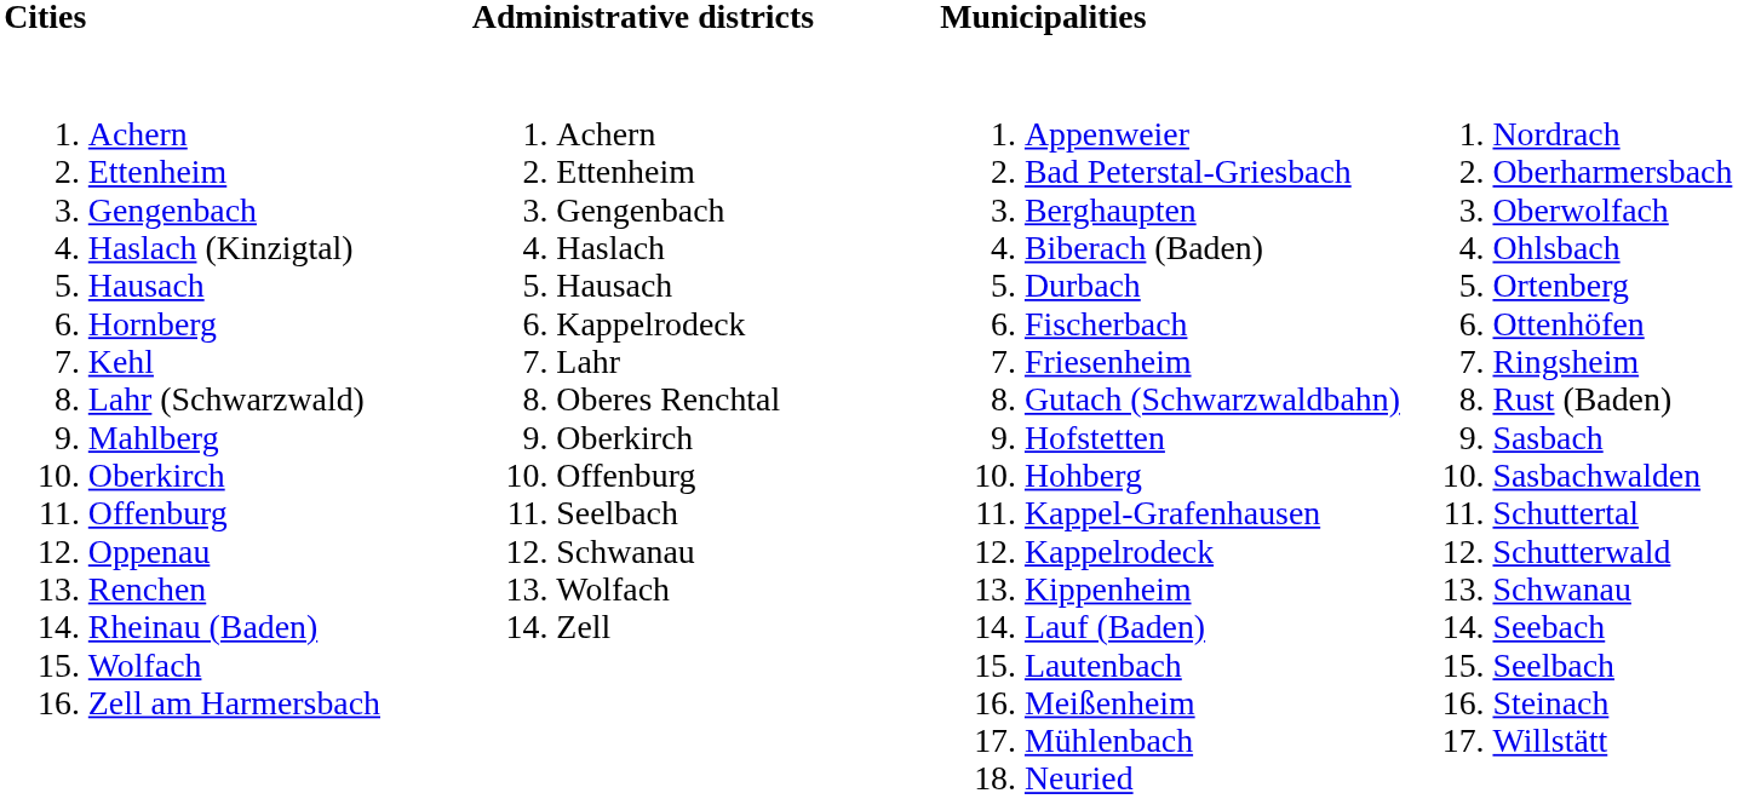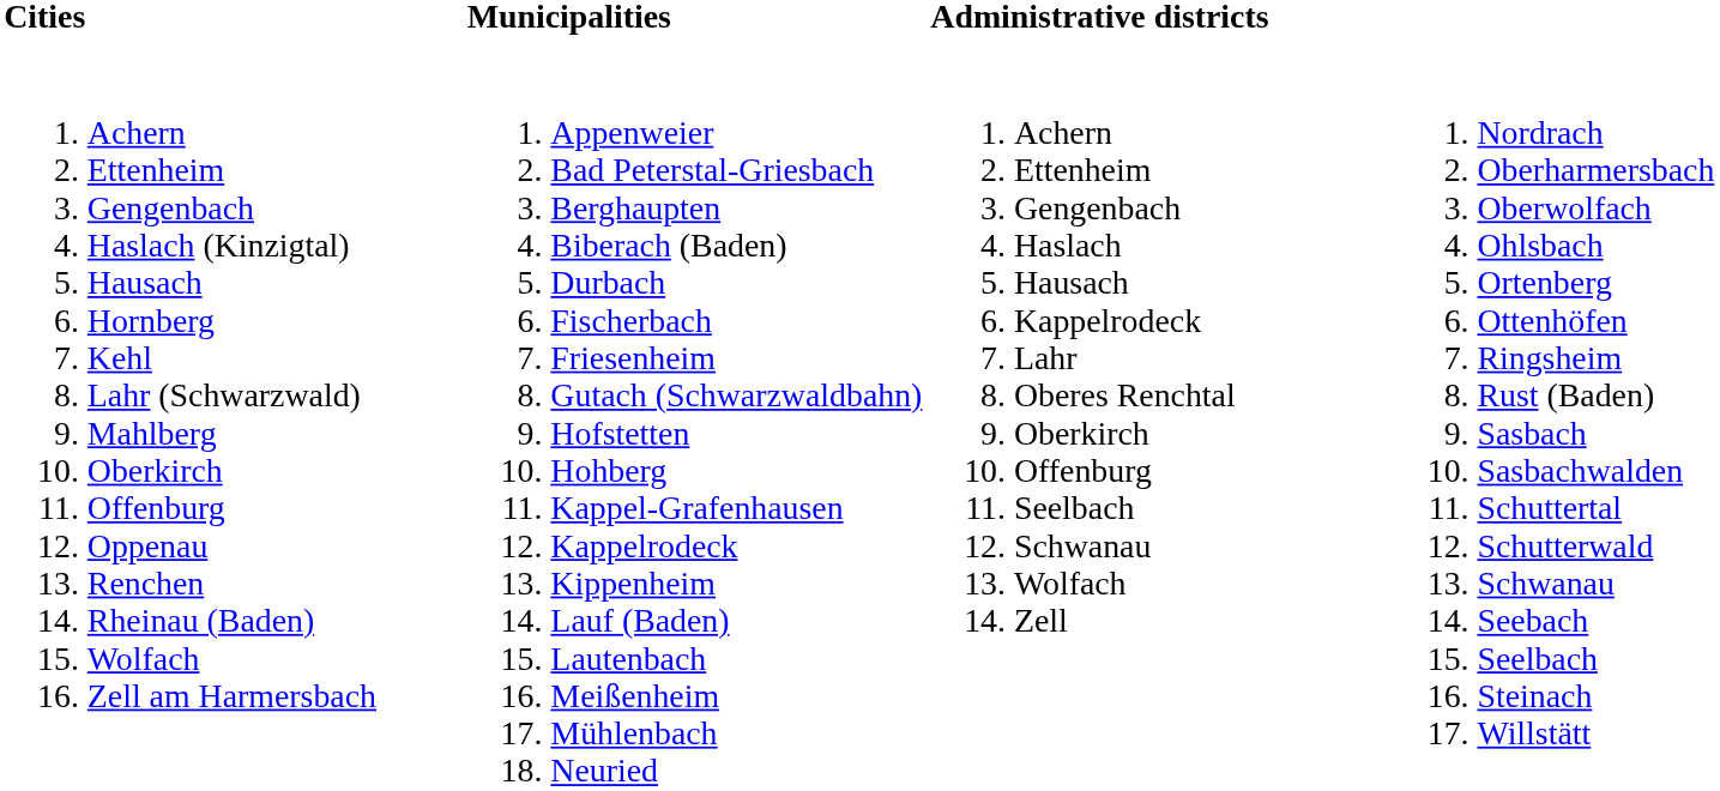columns swapped: Administrative districts <-> Municipalities
